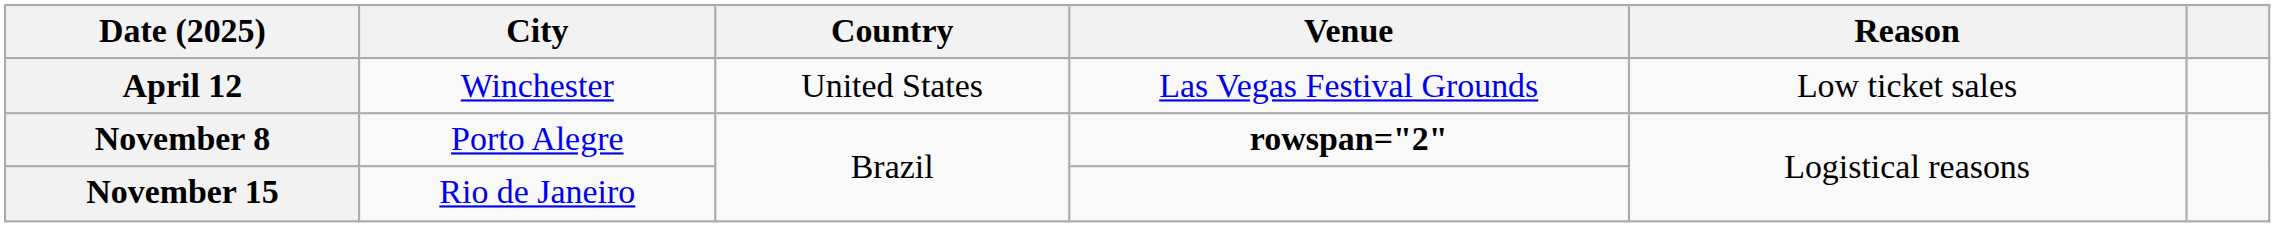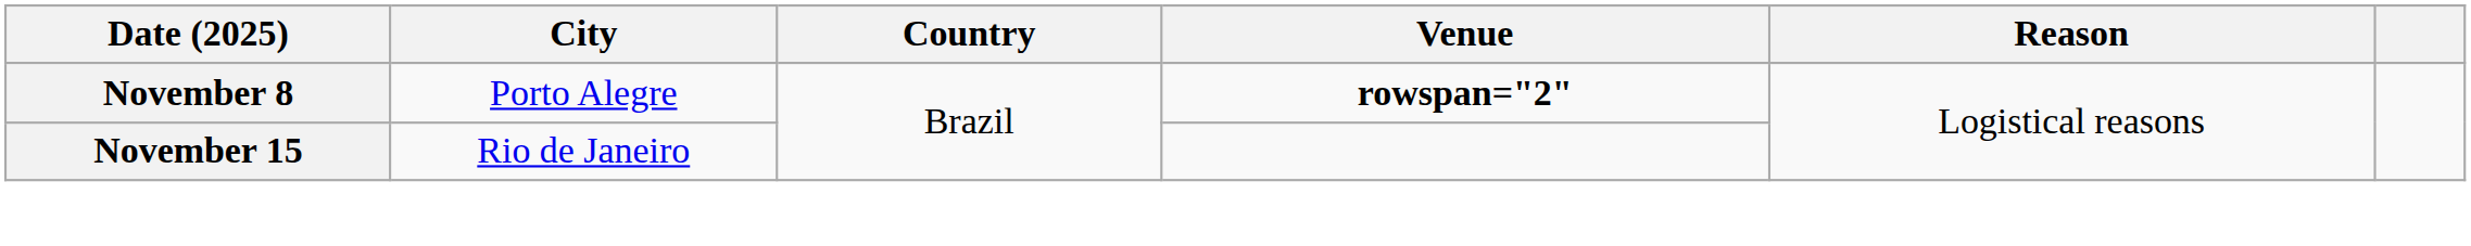- row: April 12 | Winchester | United States | Las Vegas Festival Grounds | Low ticket sales
